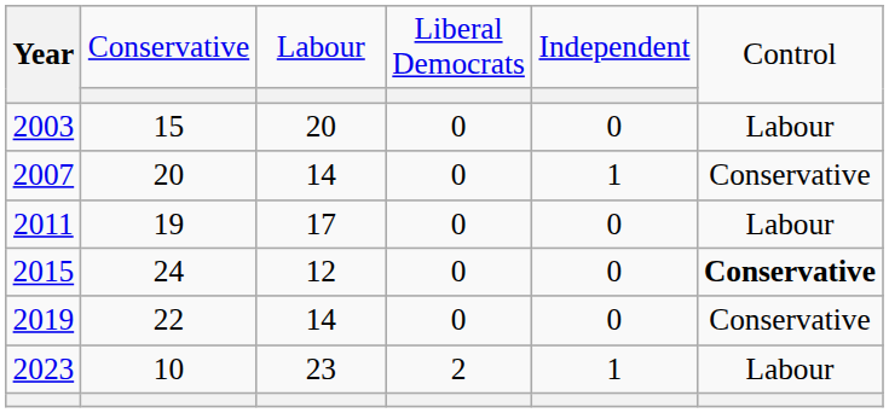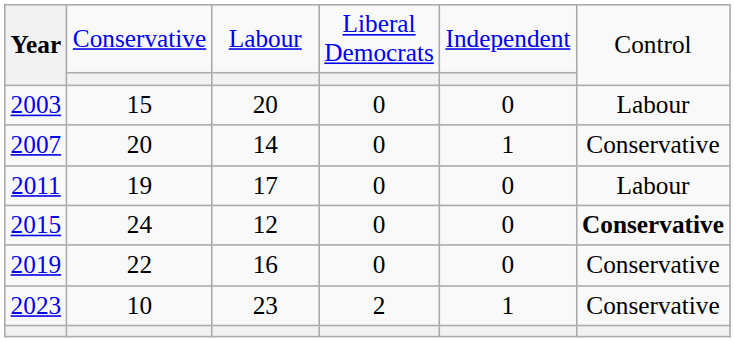2019 | column 3: 14 -> 16
2023 | column 6: Labour -> Conservative
